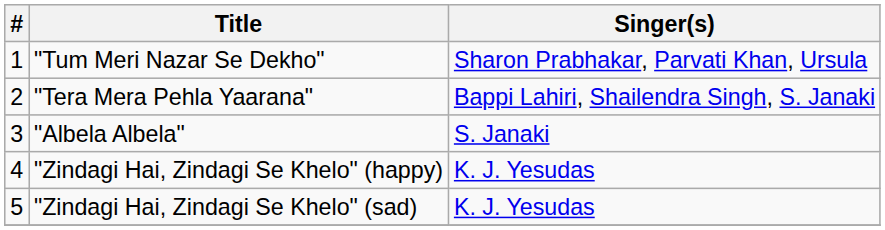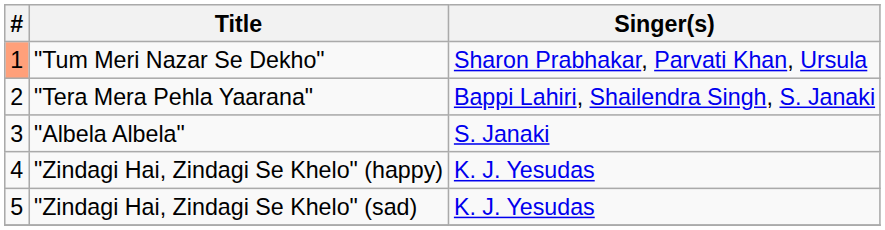"Tum Meri Nazar Se Dekho" | #: no background -> lightsalmon background
